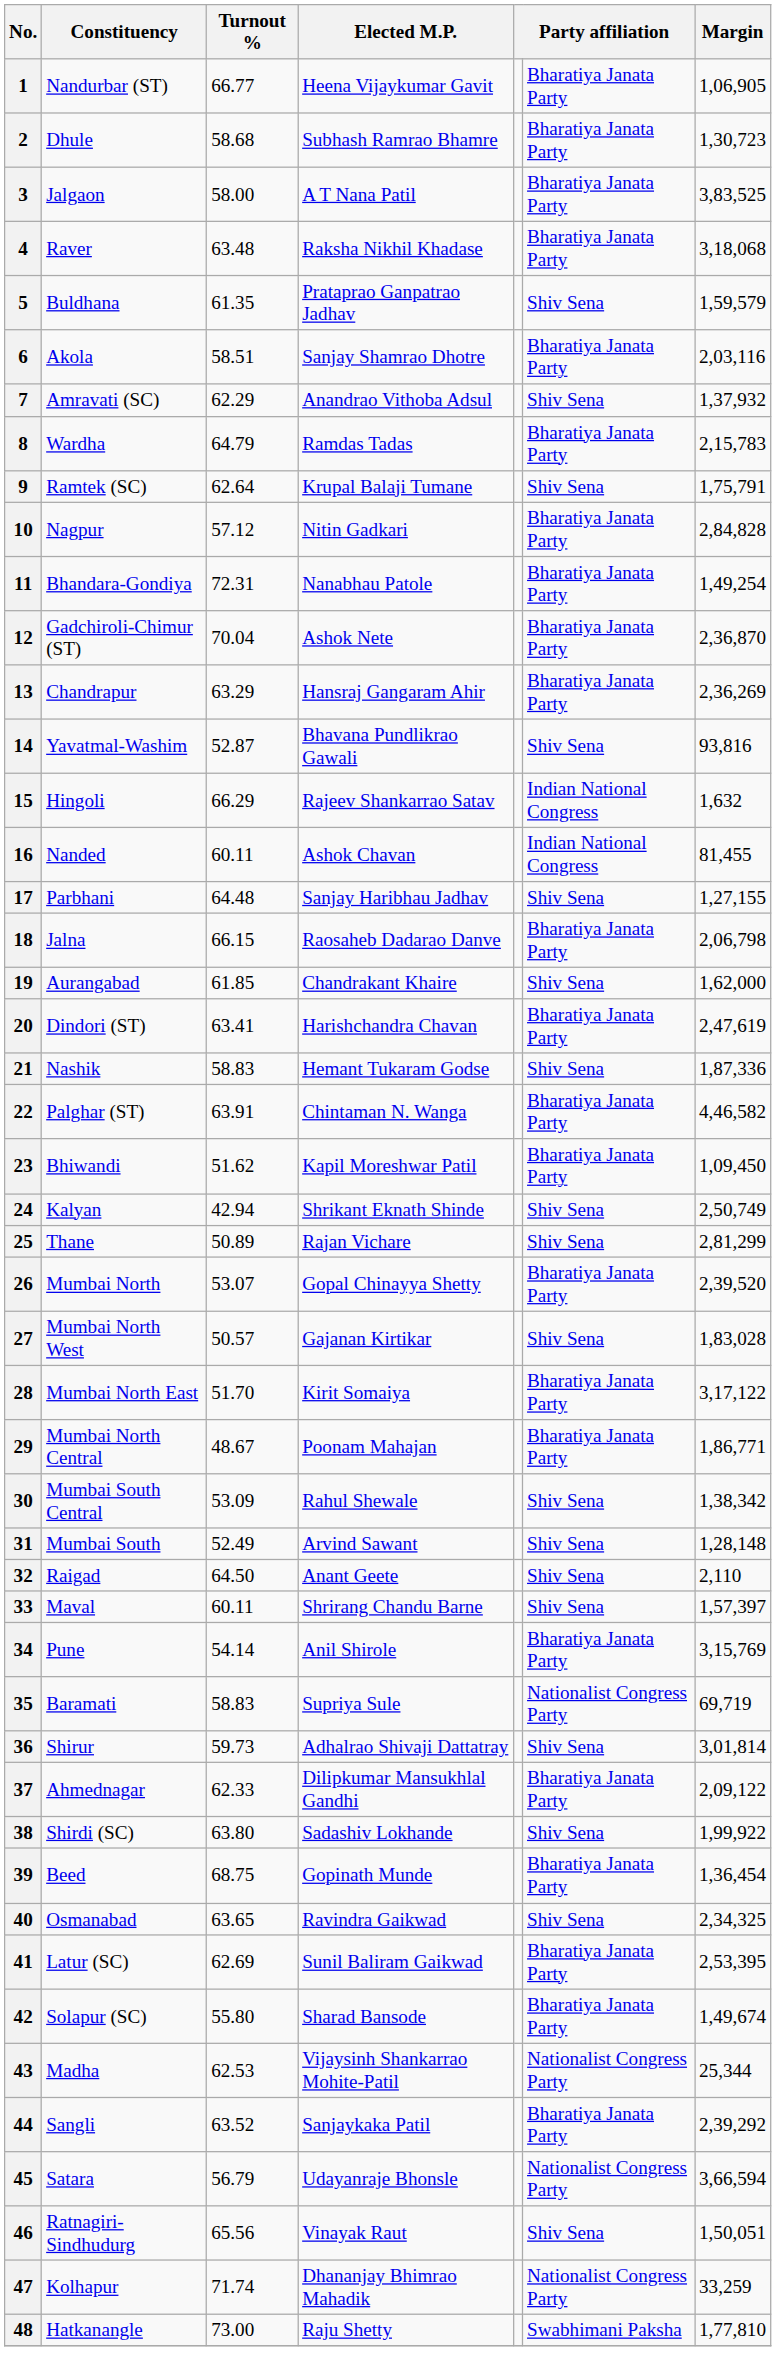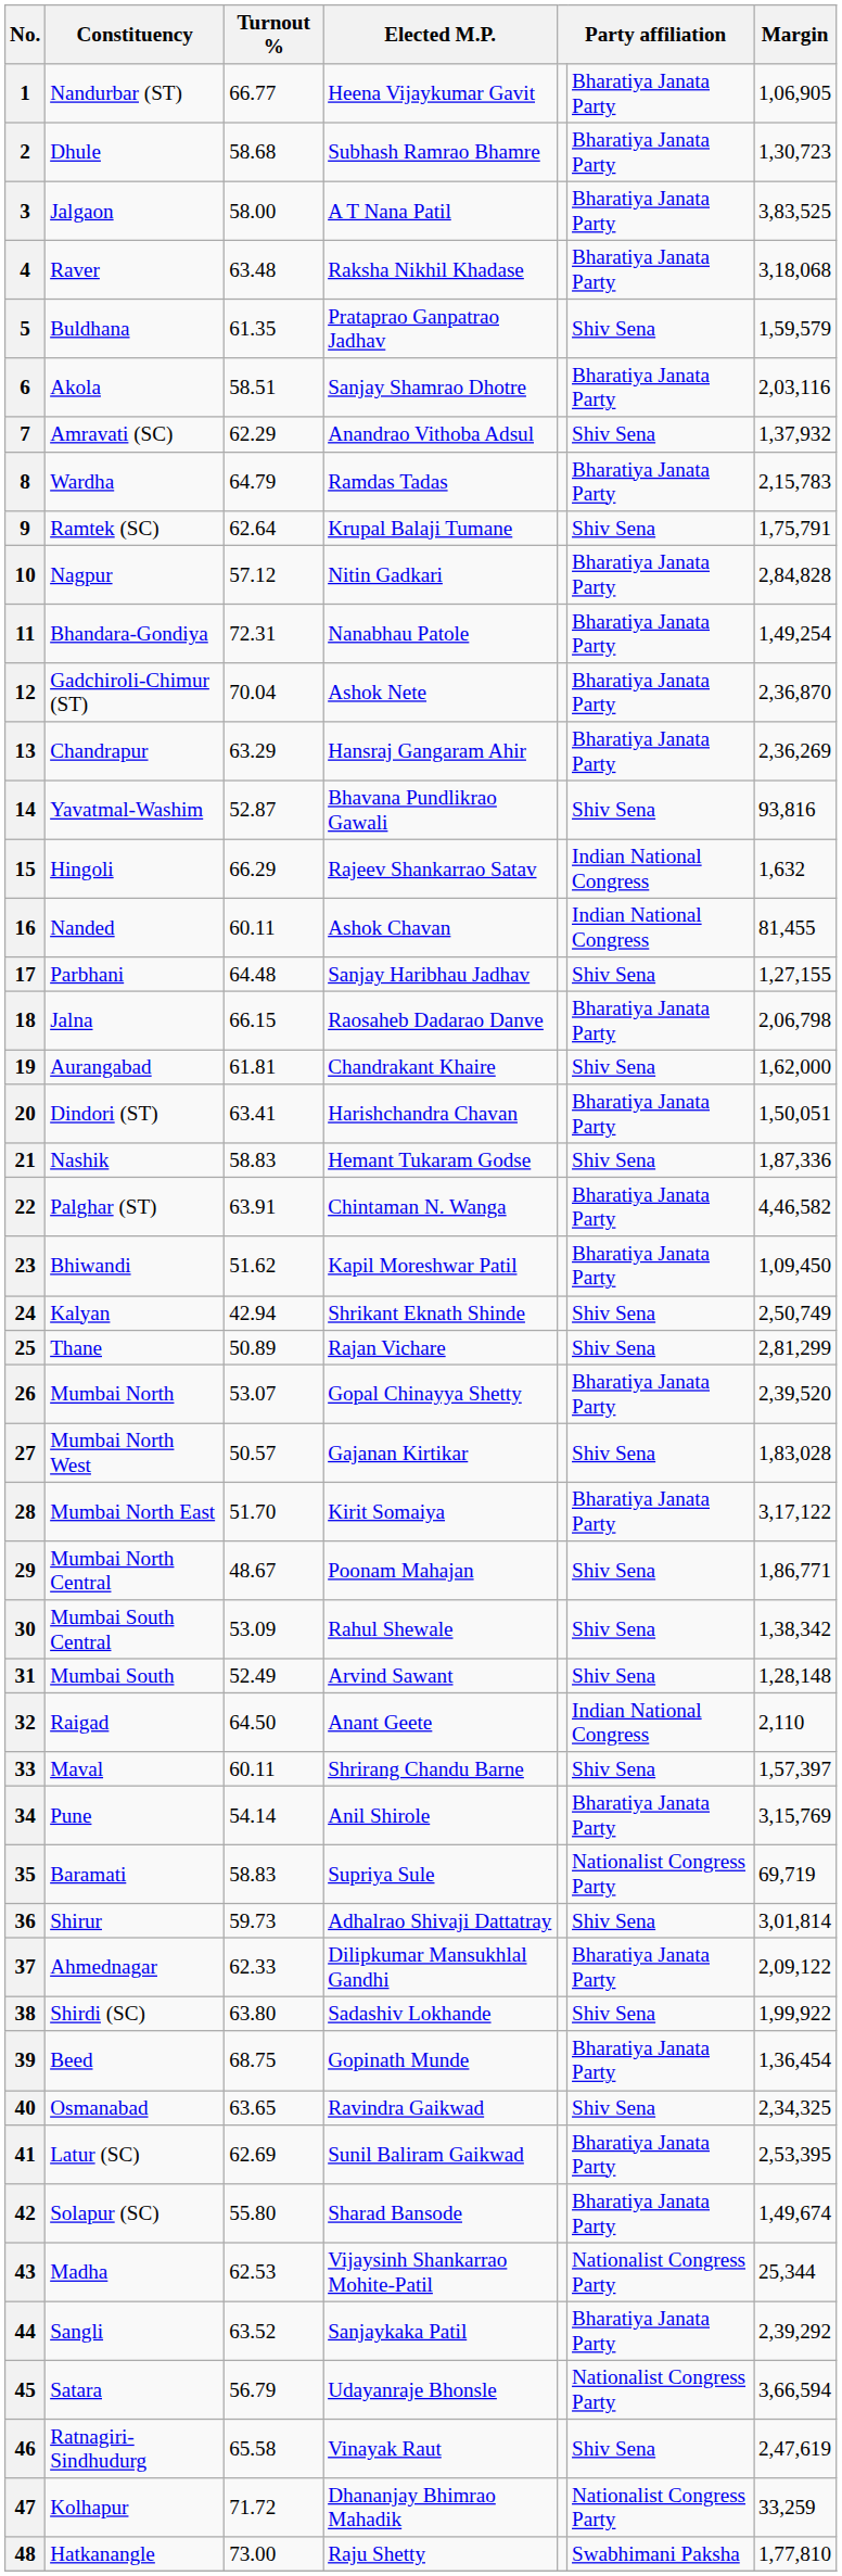19 | Turnout %: 61.85 -> 61.81
20 | Margin: 2,47,619 -> 1,50,051
29 | column 6: Bharatiya Janata Party -> Shiv Sena
32 | column 6: Shiv Sena -> Indian National Congress
46 | Turnout %: 65.56 -> 65.58
46 | Margin: 1,50,051 -> 2,47,619
47 | Turnout %: 71.74 -> 71.72
